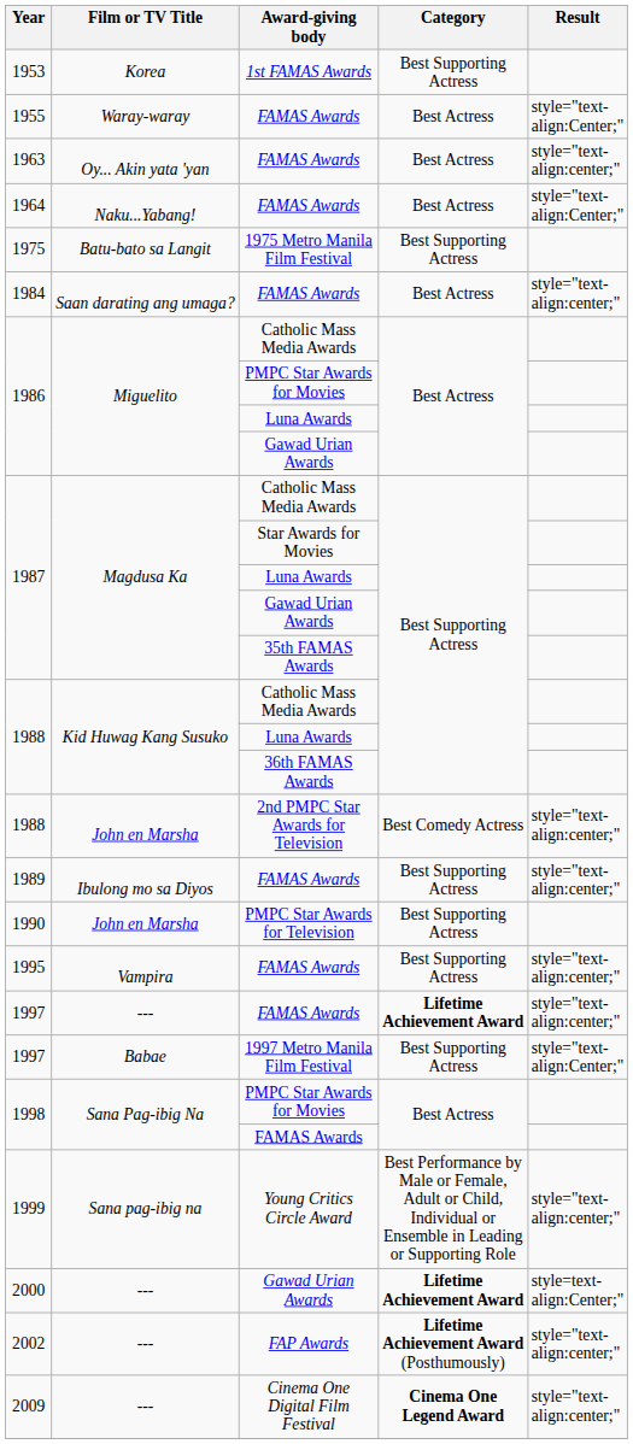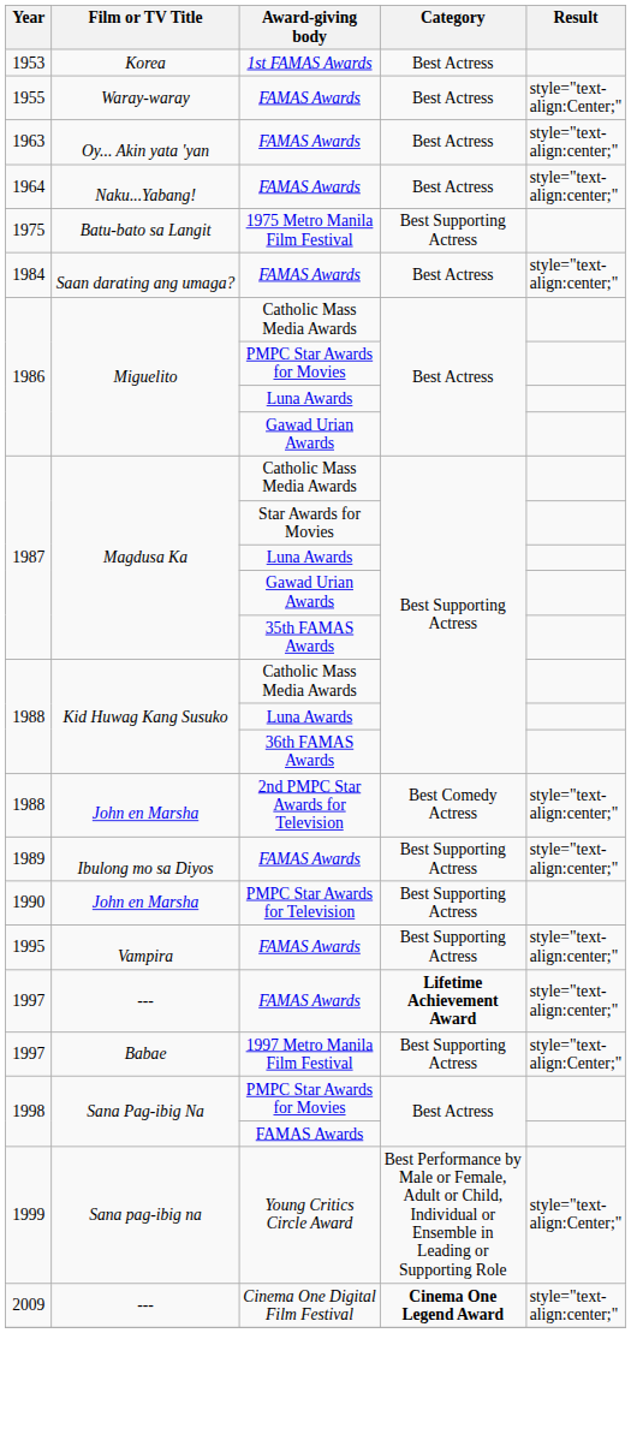1953 | Category: Best Supporting Actress -> Best Actress
1964 | Result: style="text-align:Center;" -> style="text-align:center;"
1999 | Result: style="text-align:center;" -> style="text-align:Center;"
- row: 2000 | --- | Gawad Urian Awards | Lifetime Achievement Award | style=text-align:Center;"
- row: 2002 | --- | FAP Awards | Lifetime Achievement Award (Posthumously) | style="text-align:center;"
